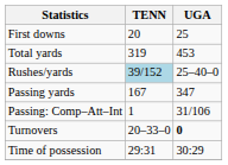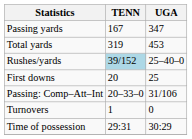rows swapped: First downs <-> Passing yards
Passing: Comp–Att–Int | TENN: 1 -> 20–33–0
Turnovers | TENN: 20–33–0 -> 1
Turnovers | UGA: bold -> normal
